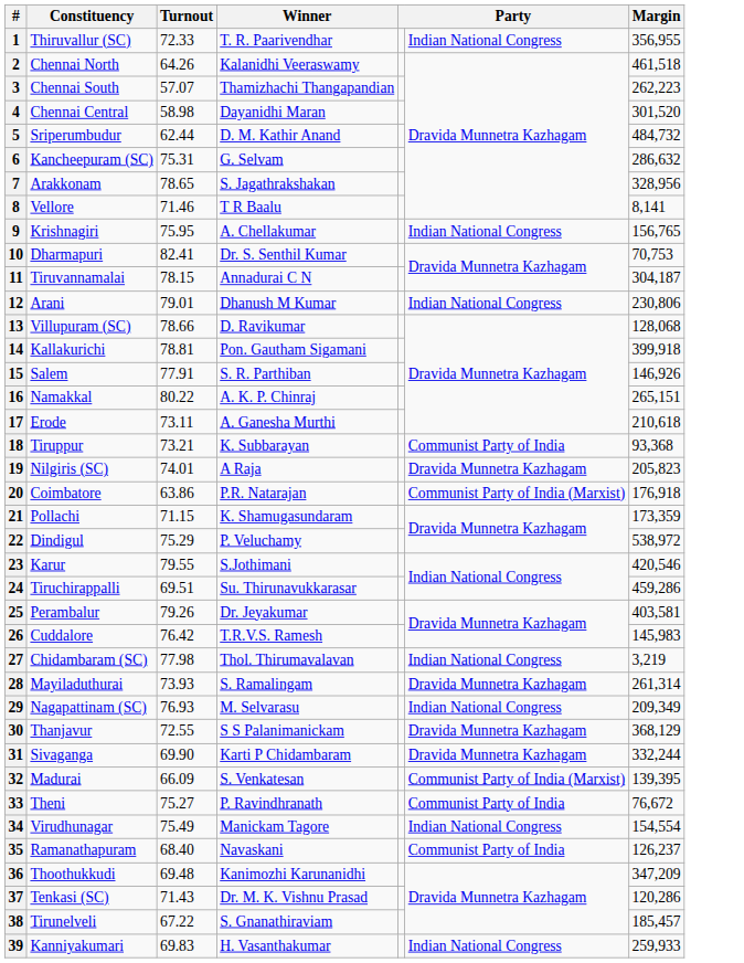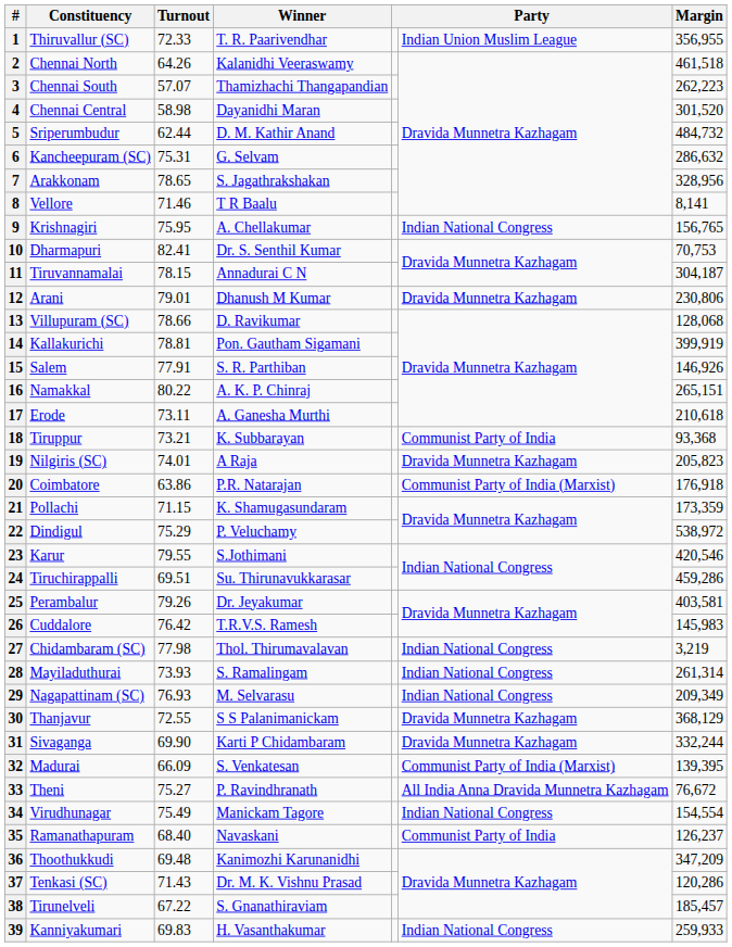1 | column 6: Indian National Congress -> Indian Union Muslim League
12 | column 6: Indian National Congress -> Dravida Munnetra Kazhagam
14 | Margin: 399,918 -> 399,919
28 | column 6: Dravida Munnetra Kazhagam -> Indian National Congress
33 | column 6: Communist Party of India -> All India Anna Dravida Munnetra Kazhagam
